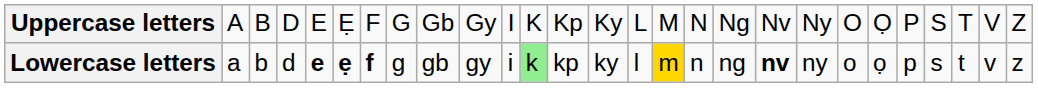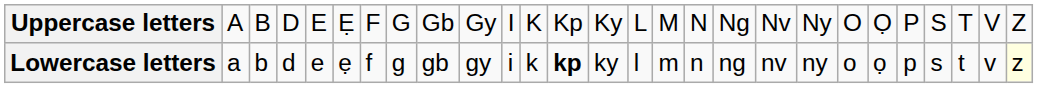Lowercase letters | column 5: bold -> normal
Lowercase letters | column 6: bold -> normal
Lowercase letters | column 7: bold -> normal
Lowercase letters | column 12: lightgreen background -> no background
Lowercase letters | column 13: normal -> bold
Lowercase letters | column 16: gold background -> no background
Lowercase letters | column 19: bold -> normal
Lowercase letters | column 27: no background -> lightyellow background
